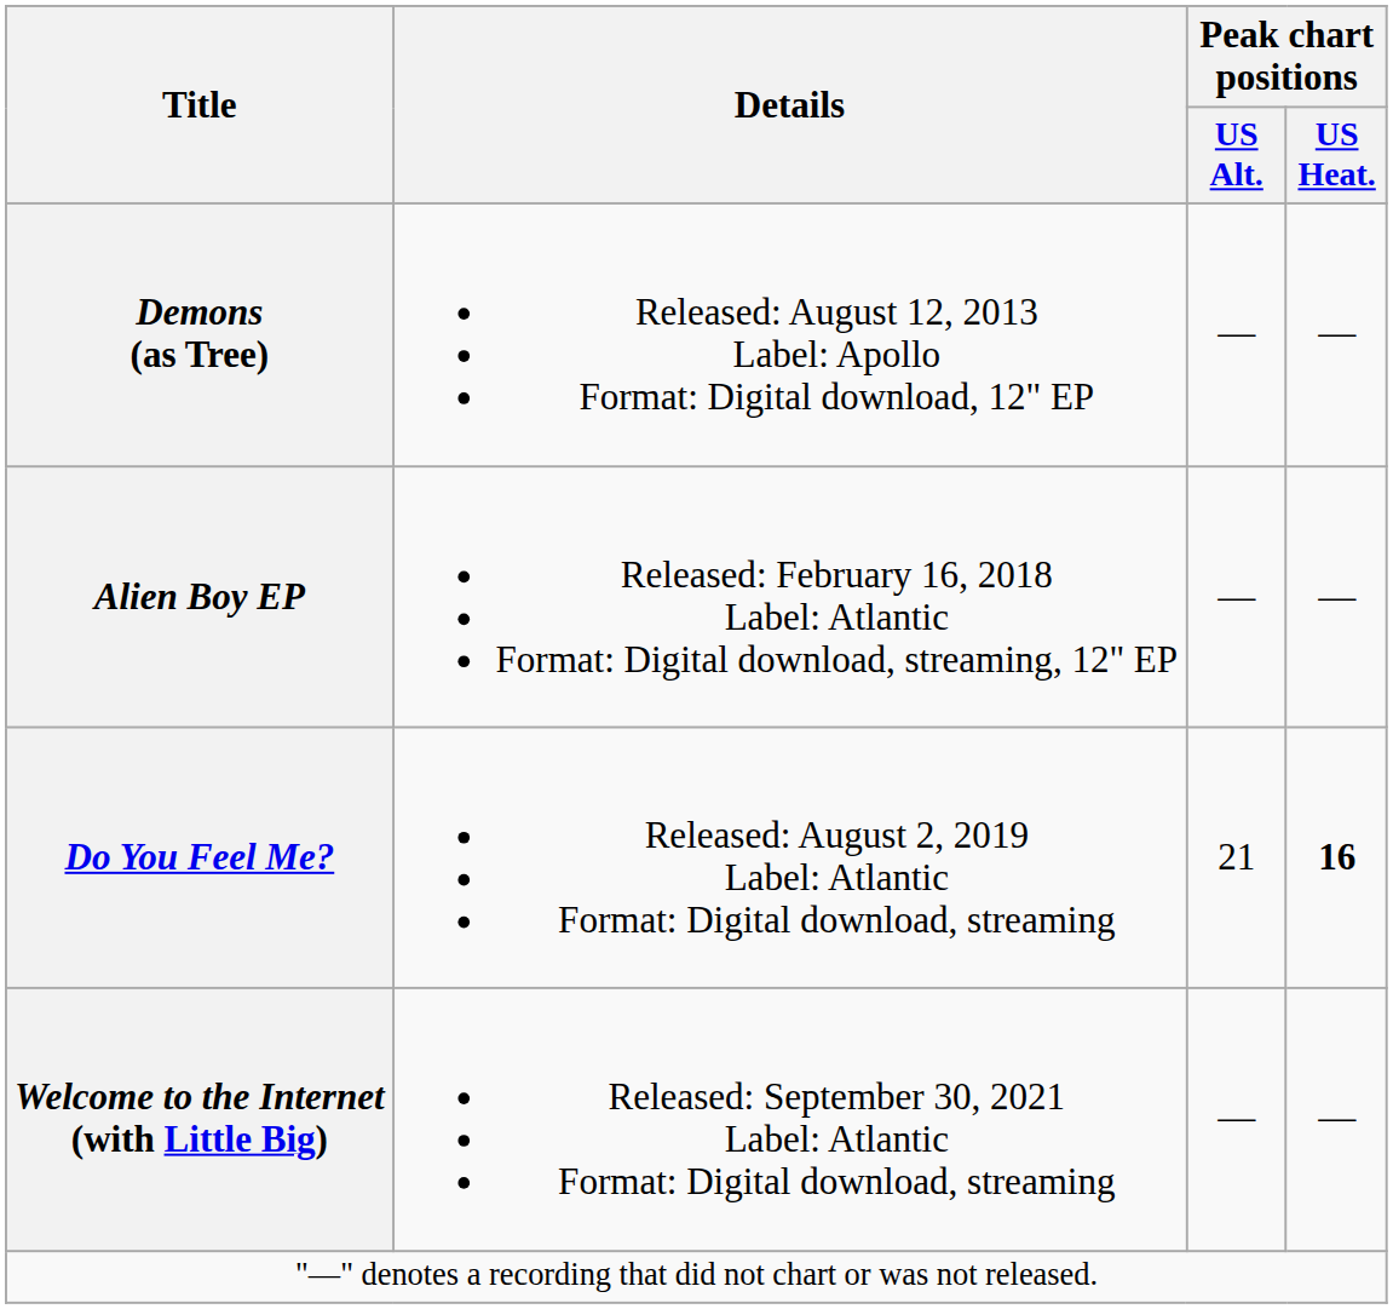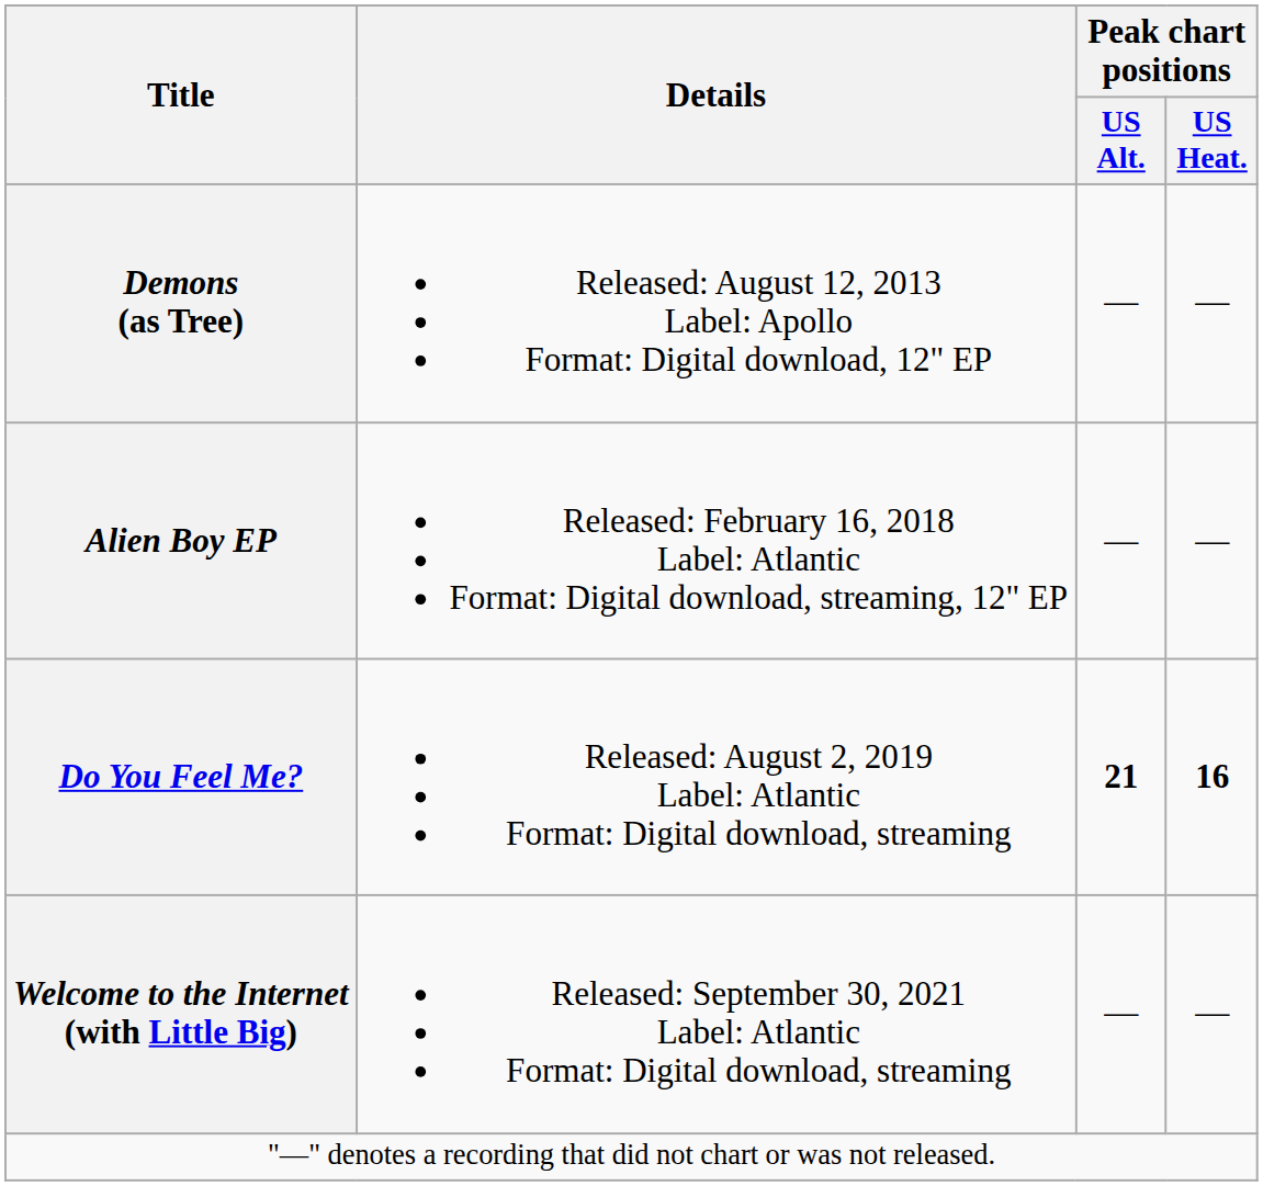Do You Feel Me? | Peak chart positions / US Alt.: normal -> bold
